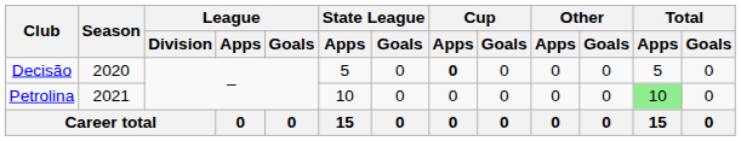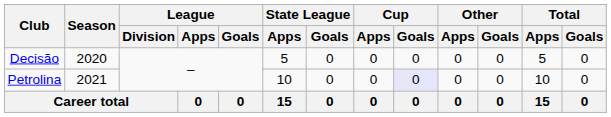Decisão | Cup / Apps: bold -> normal
Petrolina | Cup / Goals: no background -> lavender background
Petrolina | Total / Apps: lightgreen background -> no background
